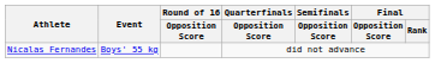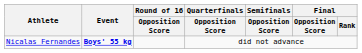Nicalas Fernandes | Event: normal -> bold
